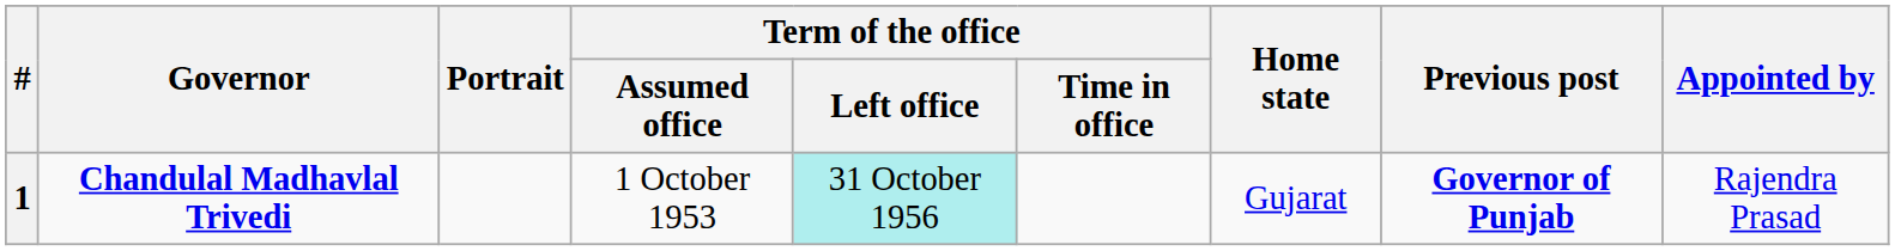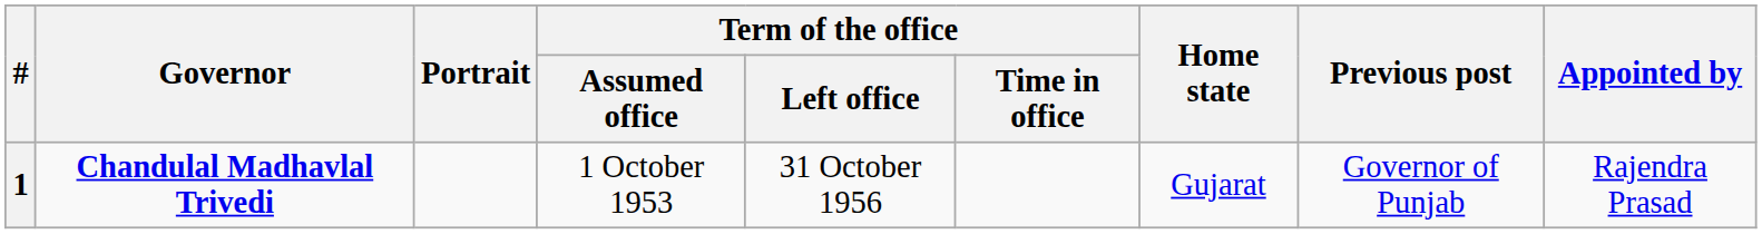1 | Term of the office / Left office: paleturquoise background -> no background
1 | Previous post: bold -> normal
